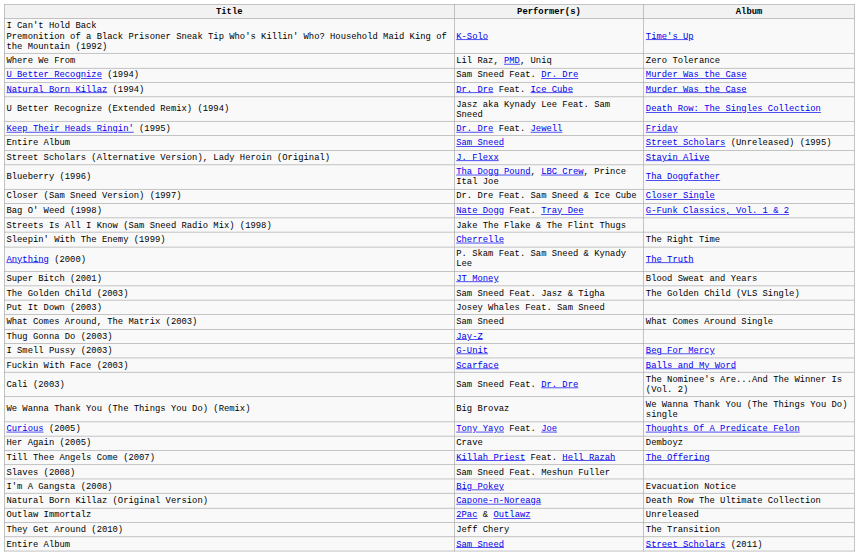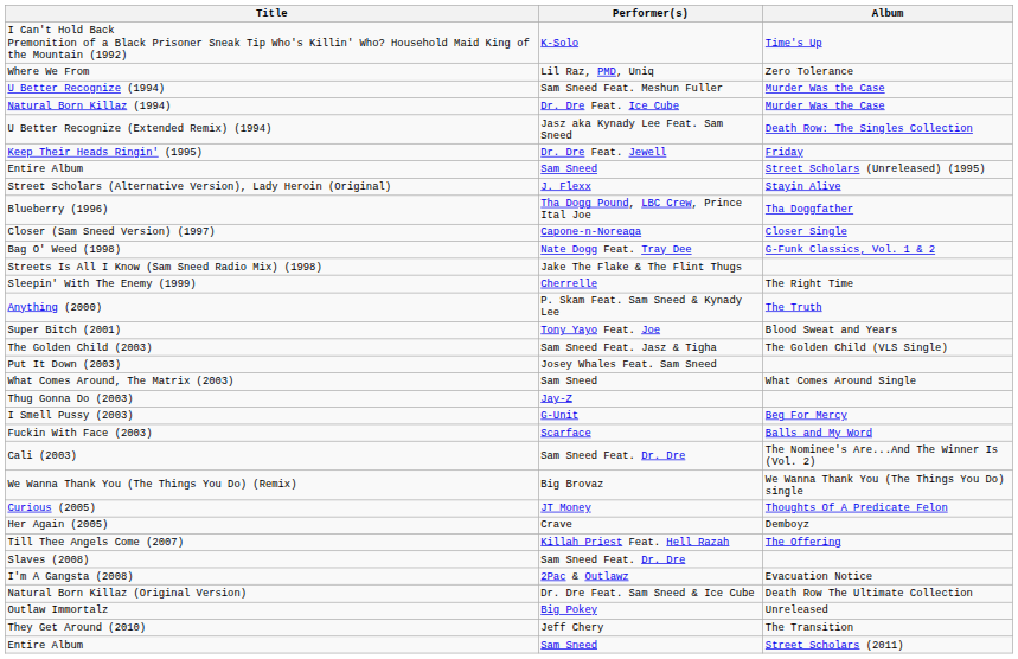U Better Recognize (1994) | Performer(s): Sam Sneed Feat. Dr. Dre -> Sam Sneed Feat. Meshun Fuller
Closer (Sam Sneed Version) (1997) | Performer(s): Dr. Dre Feat. Sam Sneed & Ice Cube -> Capone-n-Noreaga
Super Bitch (2001) | Performer(s): JT Money -> Tony Yayo Feat. Joe
Curious (2005) | Performer(s): Tony Yayo Feat. Joe -> JT Money
Slaves (2008) | Performer(s): Sam Sneed Feat. Meshun Fuller -> Sam Sneed Feat. Dr. Dre
I'm A Gangsta (2008) | Performer(s): Big Pokey -> 2Pac & Outlawz
Natural Born Killaz (Original Version) | Performer(s): Capone-n-Noreaga -> Dr. Dre Feat. Sam Sneed & Ice Cube
Outlaw Immortalz | Performer(s): 2Pac & Outlawz -> Big Pokey
